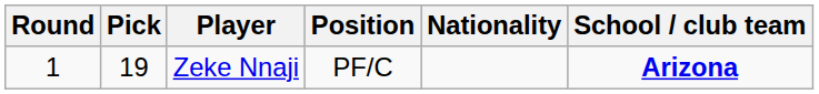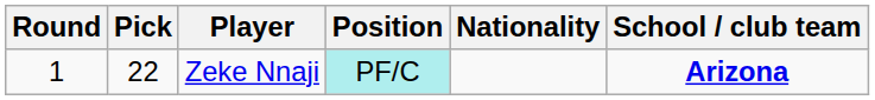Zeke Nnaji | Pick: 19 -> 22
Zeke Nnaji | Position: no background -> paleturquoise background
